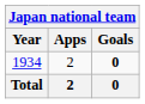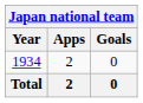1934 | Goals: bold -> normal
